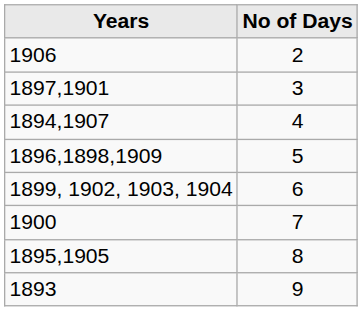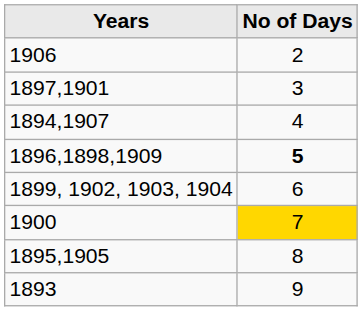1896,1898,1909 | No of Days: normal -> bold
1900 | No of Days: no background -> gold background
